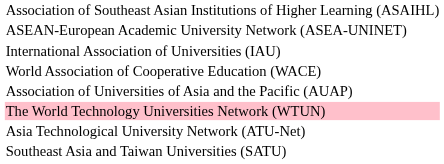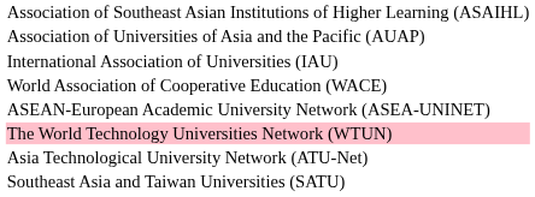row 2 | column 1: ASEAN-European Academic University Network (ASEA-UNINET) -> Association of Universities of Asia and the Pacific (AUAP)
row 5 | column 1: Association of Universities of Asia and the Pacific (AUAP) -> ASEAN-European Academic University Network (ASEA-UNINET)
